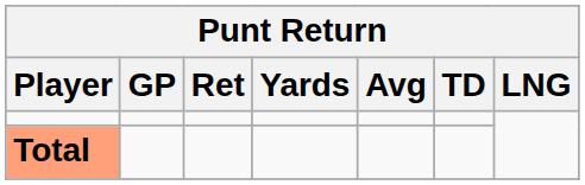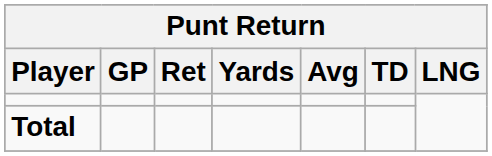row 4 | Player: lightsalmon background -> no background
